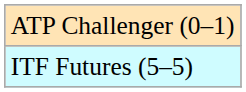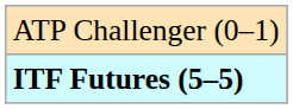row 2 | column 1: normal -> bold
